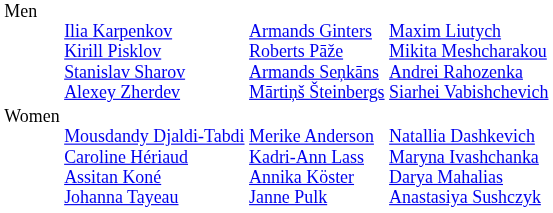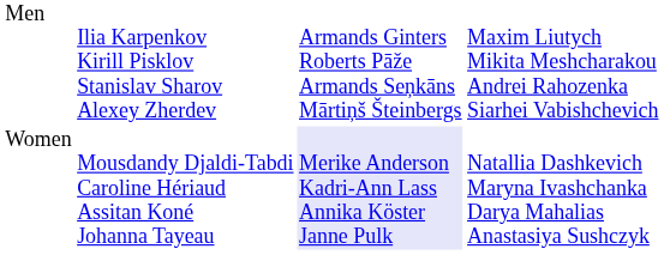Women | column 3: no background -> lavender background
